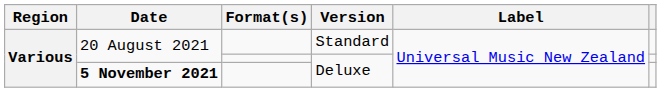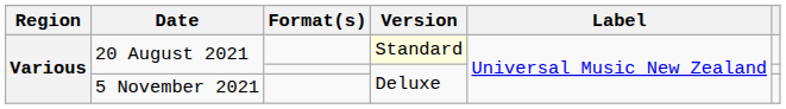20 August 2021 / Standard | Version: no background -> lightyellow background
5 November 2021 | Date: bold -> normal
